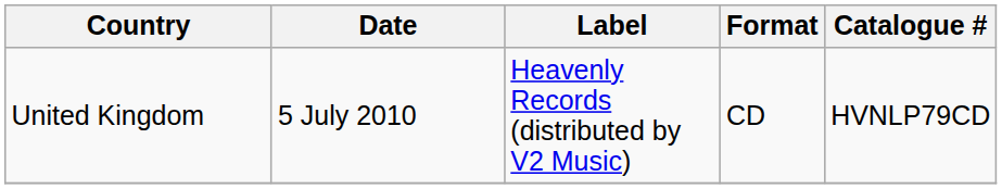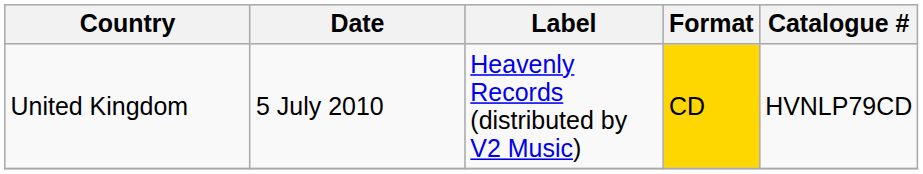United Kingdom | Format: no background -> gold background
